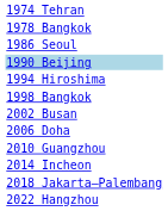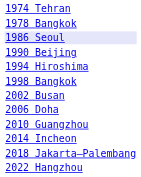1986 Seoul | column 1: no background -> lavender background
1990 Beijing | column 1: lightblue background -> no background
